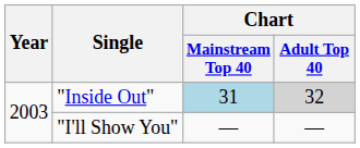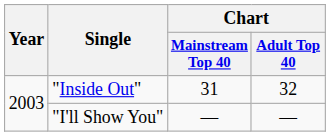"Inside Out" | Chart / Mainstream Top 40: lightblue background -> no background
"Inside Out" | Chart / Adult Top 40: lightgrey background -> no background
